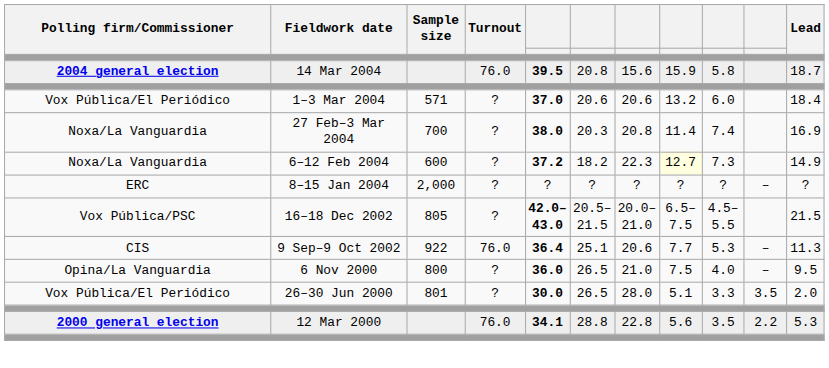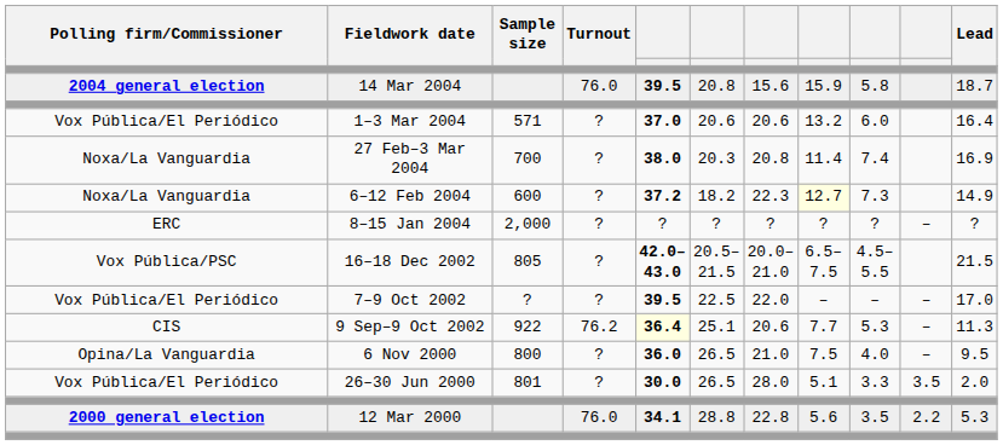1–3 Mar 2004 | Lead: 18.4 -> 16.4
+ row: Vox Pública/El Periódico | 7–9 Oct 2002 | ? | ? | 39.5 | 22.5 | 22.0 | – | – | – | 17.0
9 Sep–9 Oct 2002 | Turnout: 76.0 -> 76.2
9 Sep–9 Oct 2002 | column 5: no background -> lightyellow background
